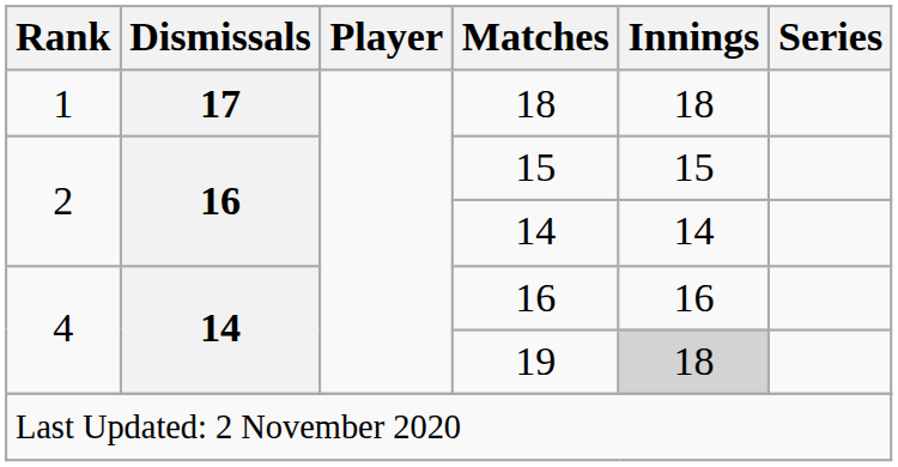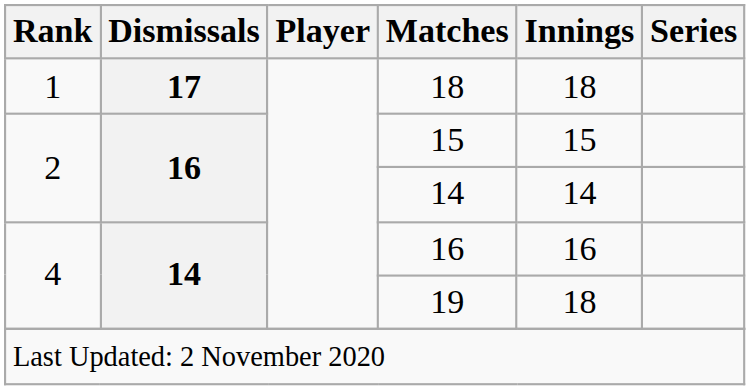19 | Innings: lightgrey background -> no background
